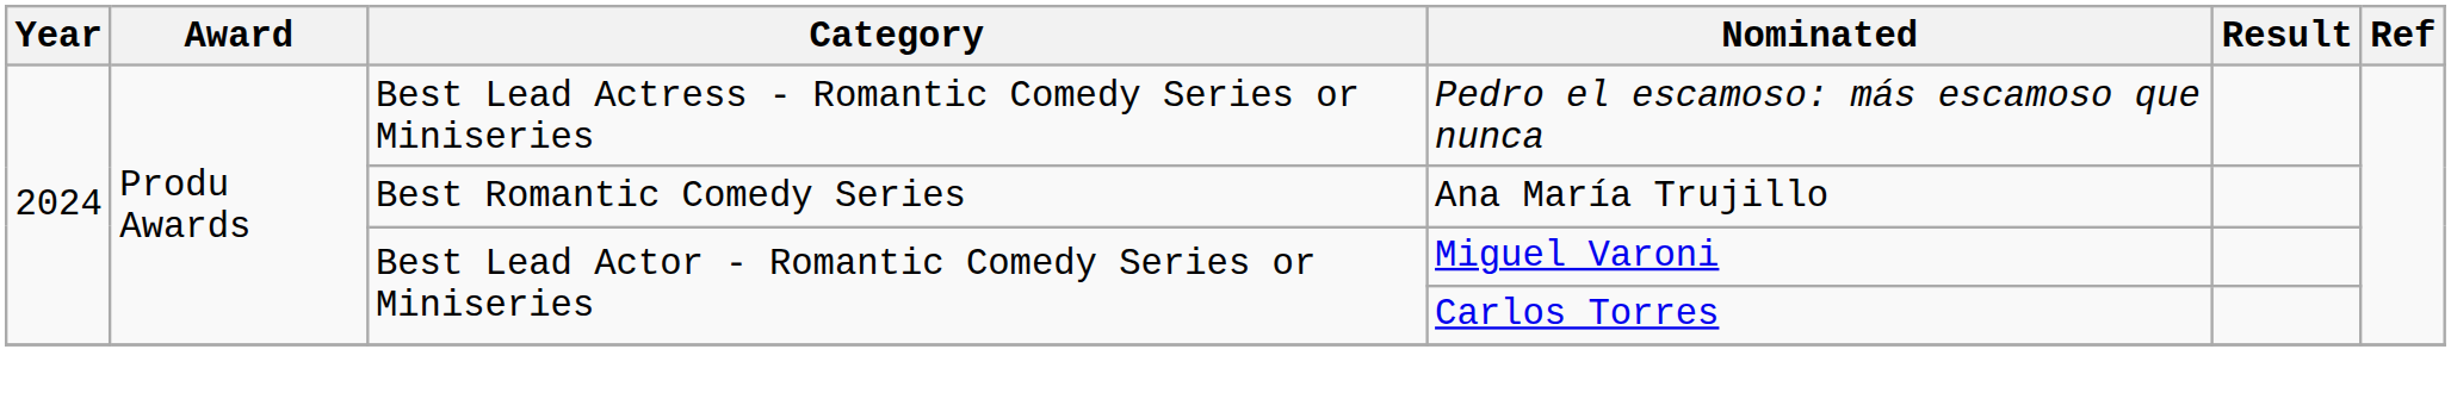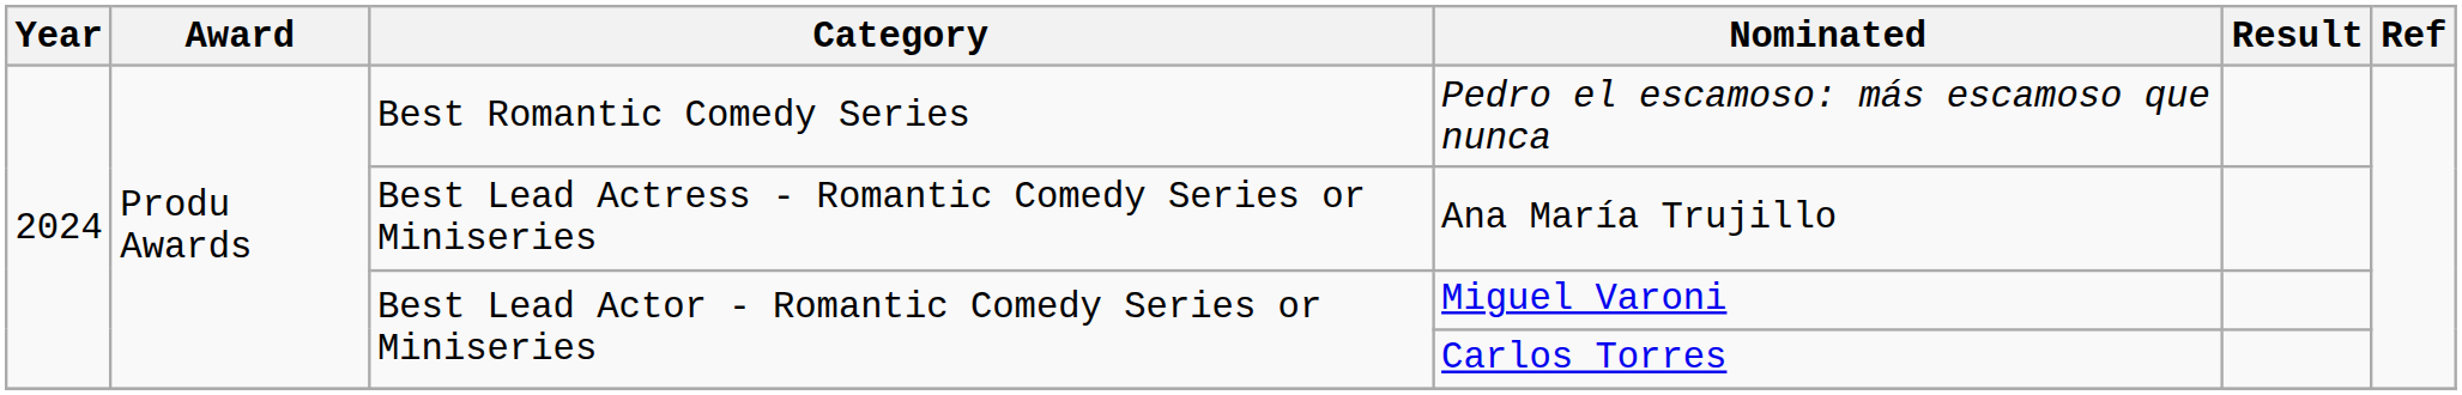Pedro el escamoso: más escamoso que nunca | Category: Best Lead Actress - Romantic Comedy Series or Miniseries -> Best Romantic Comedy Series
Ana María Trujillo | Category: Best Romantic Comedy Series -> Best Lead Actress - Romantic Comedy Series or Miniseries
